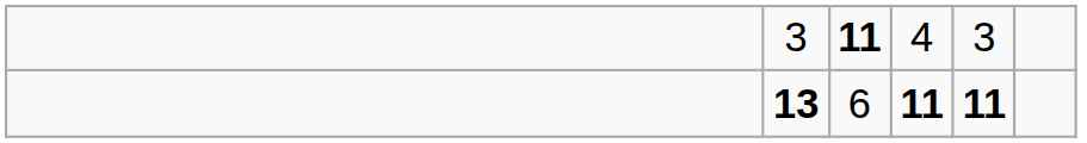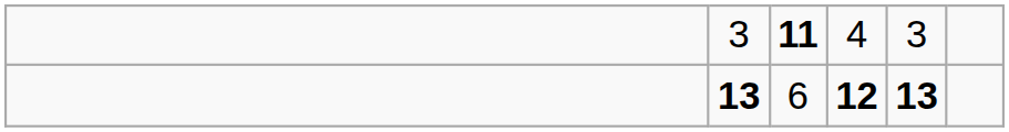row 2 | column 4: 11 -> 12
row 2 | column 5: 11 -> 13
